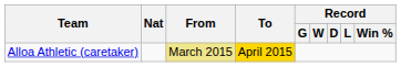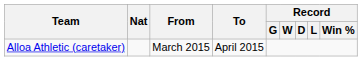Alloa Athletic (caretaker) | From: khaki background -> no background
Alloa Athletic (caretaker) | To: gold background -> no background
